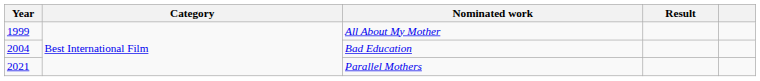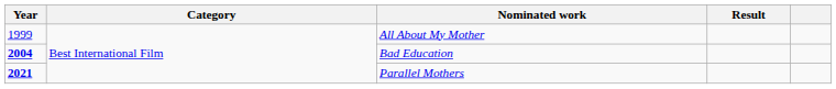Bad Education | Year: normal -> bold
Parallel Mothers | Year: normal -> bold
